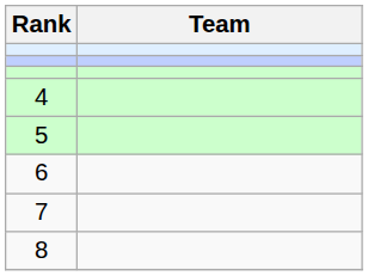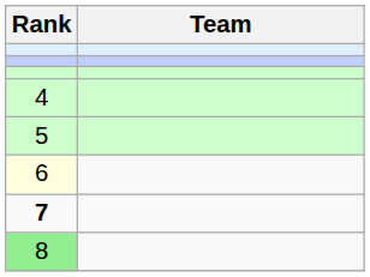row 7 | Rank: no background -> lightyellow background
row 8 | Rank: normal -> bold
row 9 | Rank: no background -> lightgreen background
